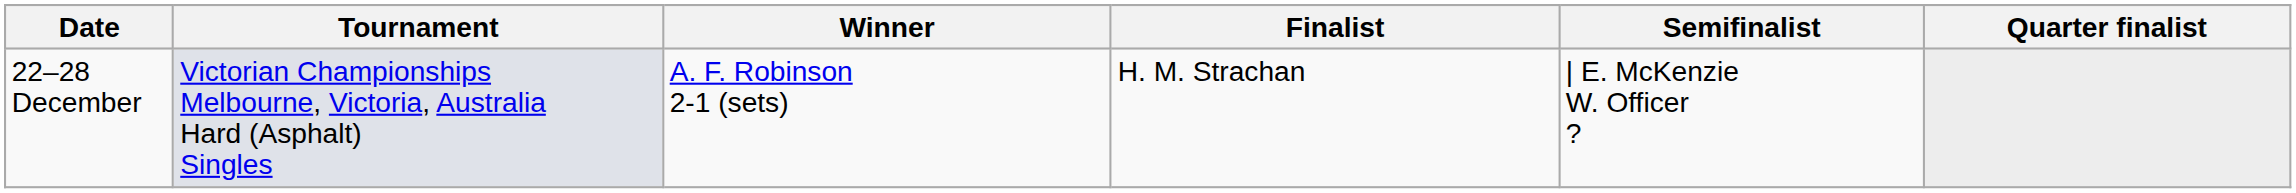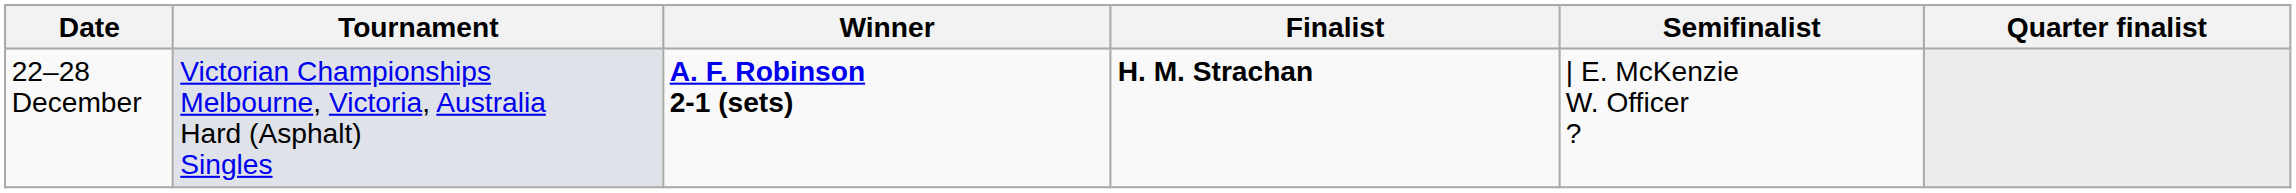22–28 December | Winner: normal -> bold
22–28 December | Finalist: normal -> bold
